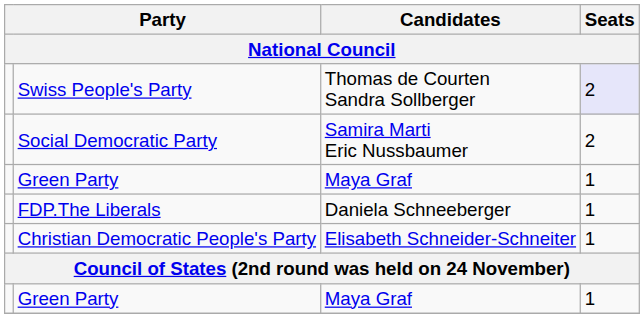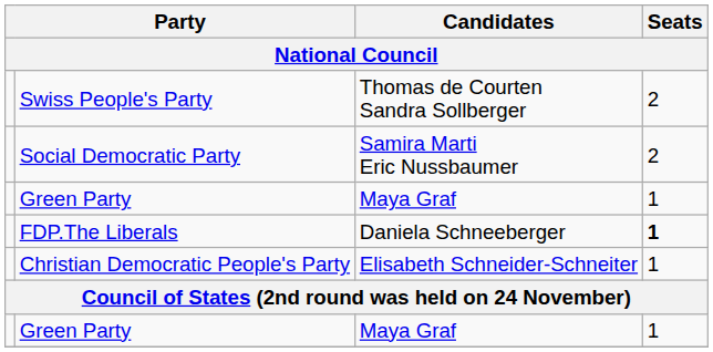Swiss People's Party | Seats / National Council: lavender background -> no background
FDP.The Liberals | Seats / National Council: normal -> bold
